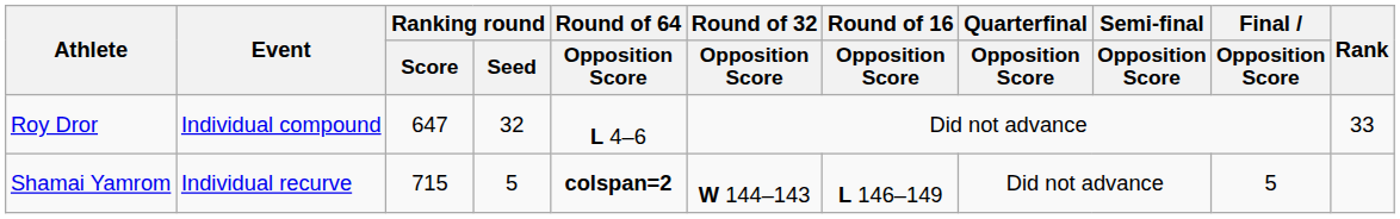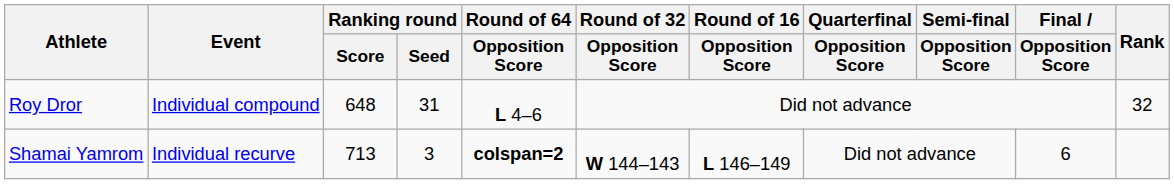Roy Dror | Ranking round / Score: 647 -> 648
Roy Dror | Ranking round / Seed: 32 -> 31
Roy Dror | Rank: 33 -> 32
Shamai Yamrom | Ranking round / Score: 715 -> 713
Shamai Yamrom | Ranking round / Seed: 5 -> 3
Shamai Yamrom | Final / Opposition Score: 5 -> 6
